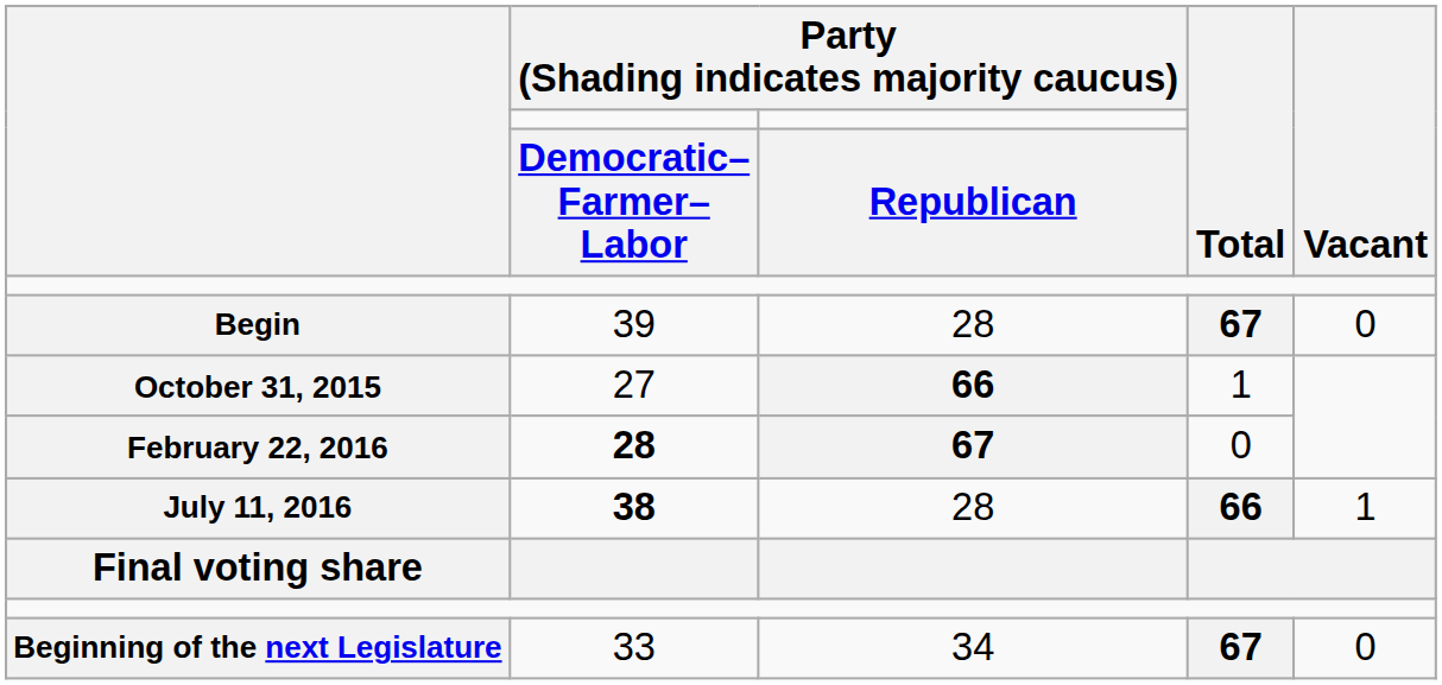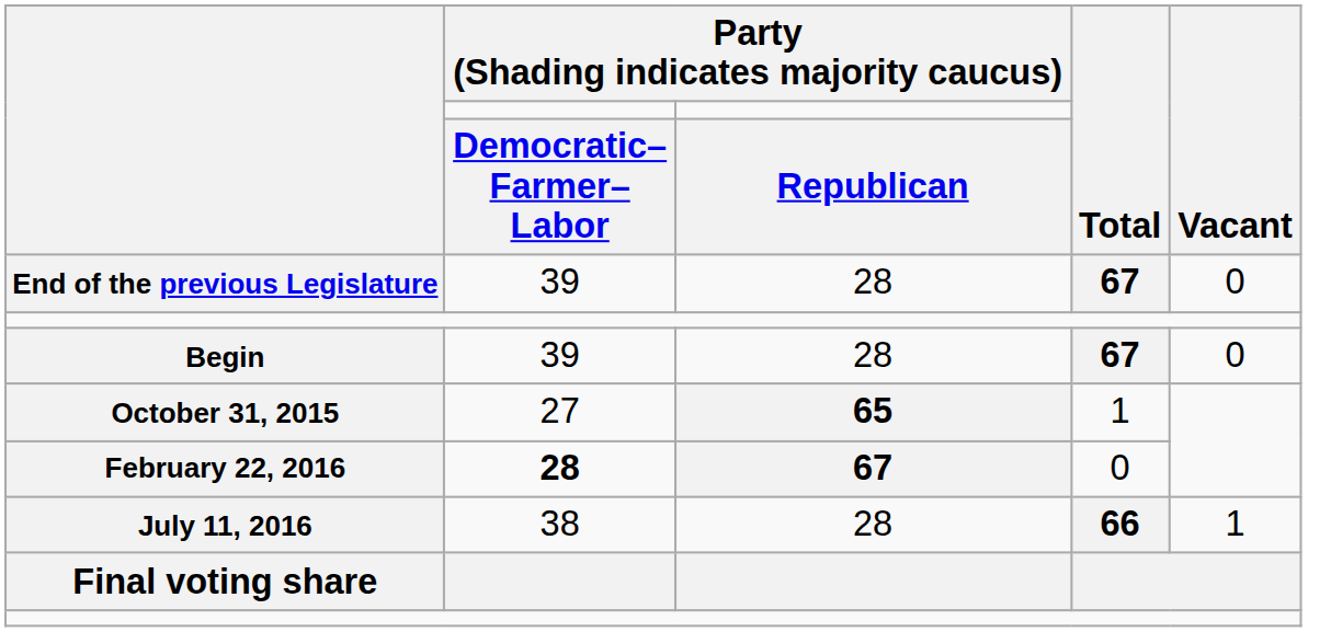+ row: End of the previous Legislature | 39 | 28 | 67 | 0
October 31, 2015 | column 3: 66 -> 65
July 11, 2016 | column 2: bold -> normal
- row: Beginning of the next Legislature | 33 | 34 | 67 | 0
